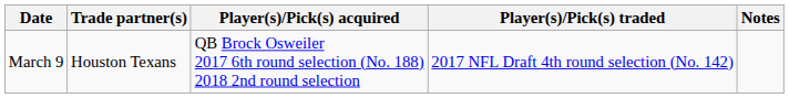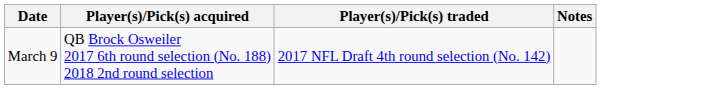- column: Trade partner(s) | Houston Texans
